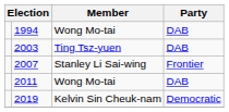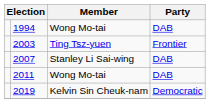2003 | Party: DAB -> Frontier
2007 | Party: Frontier -> DAB
